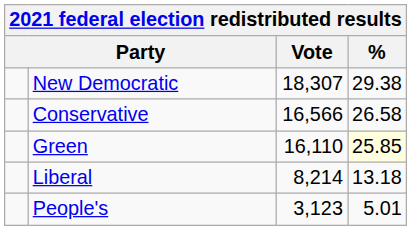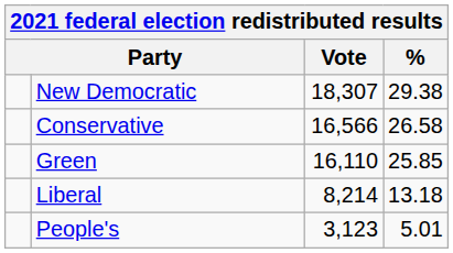Green | %: lightyellow background -> no background
